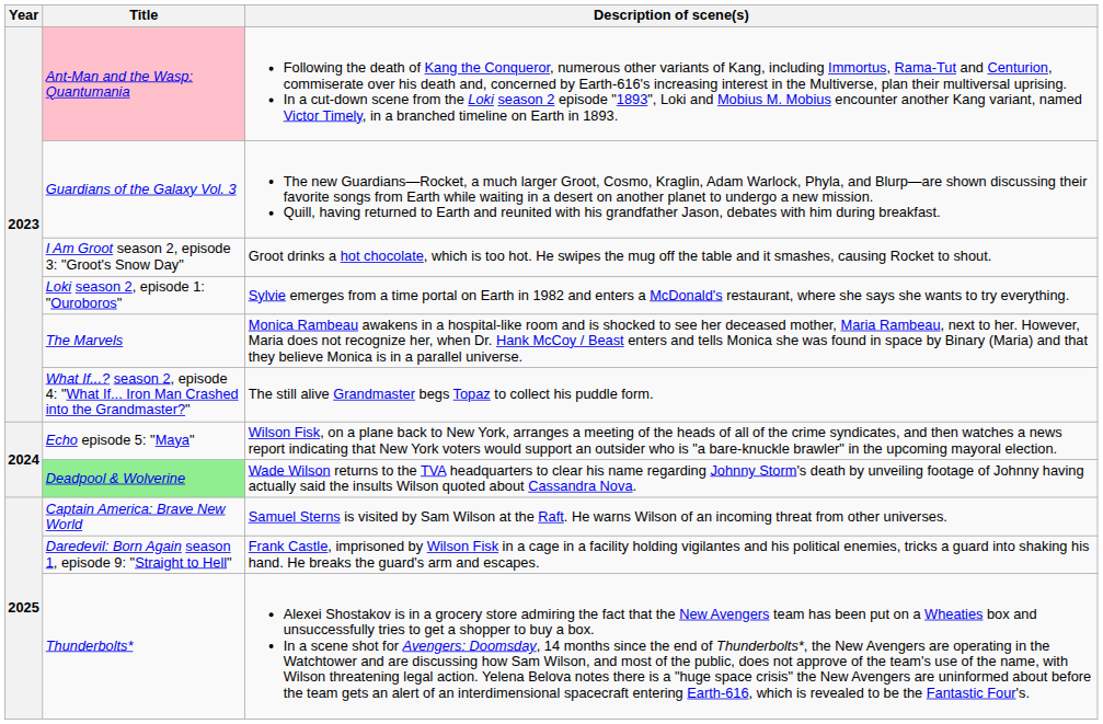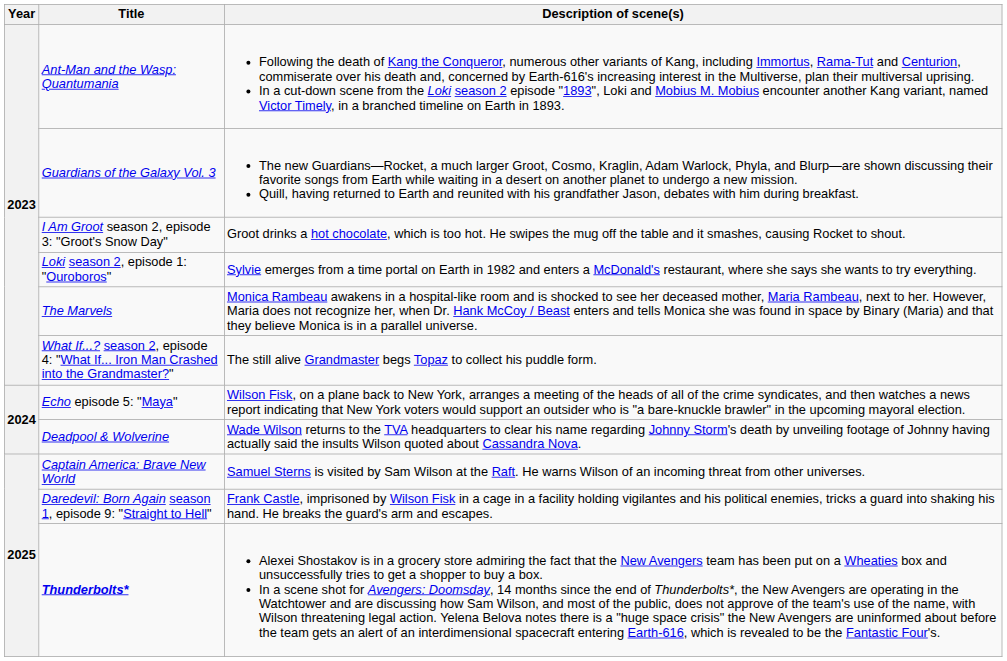Ant-Man and the Wasp: Quantumania | Title: pink background -> no background
Deadpool & Wolverine | Title: lightgreen background -> no background
Thunderbolts* | Title: normal -> bold
